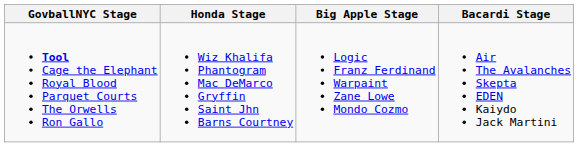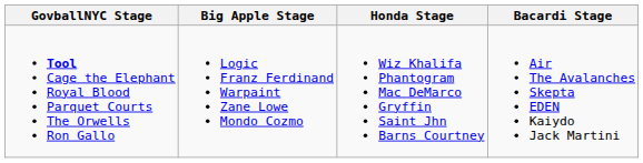columns swapped: Big Apple Stage <-> Honda Stage
